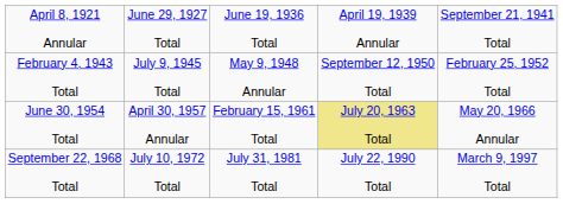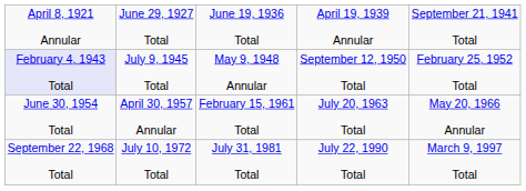row 2 | column 1: no background -> lavender background
row 3 | column 4: khaki background -> no background
